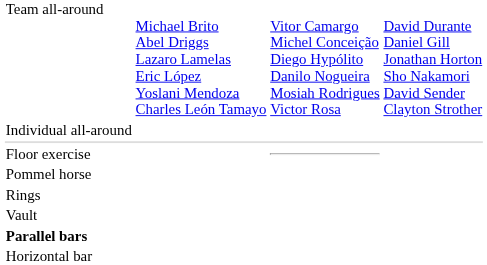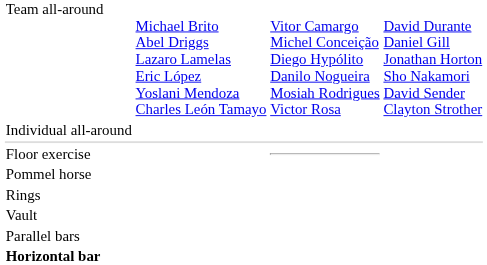Parallel bars | column 1: bold -> normal
Horizontal bar | column 1: normal -> bold
